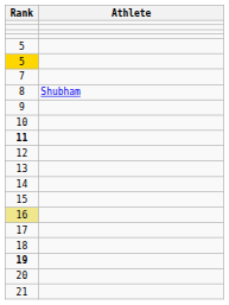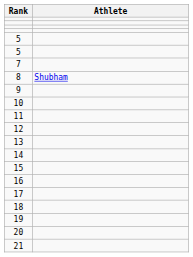row 7 | Rank: gold background -> no background
row 12 | Rank: bold -> normal
row 17 | Rank: khaki background -> no background
row 20 | Rank: bold -> normal
